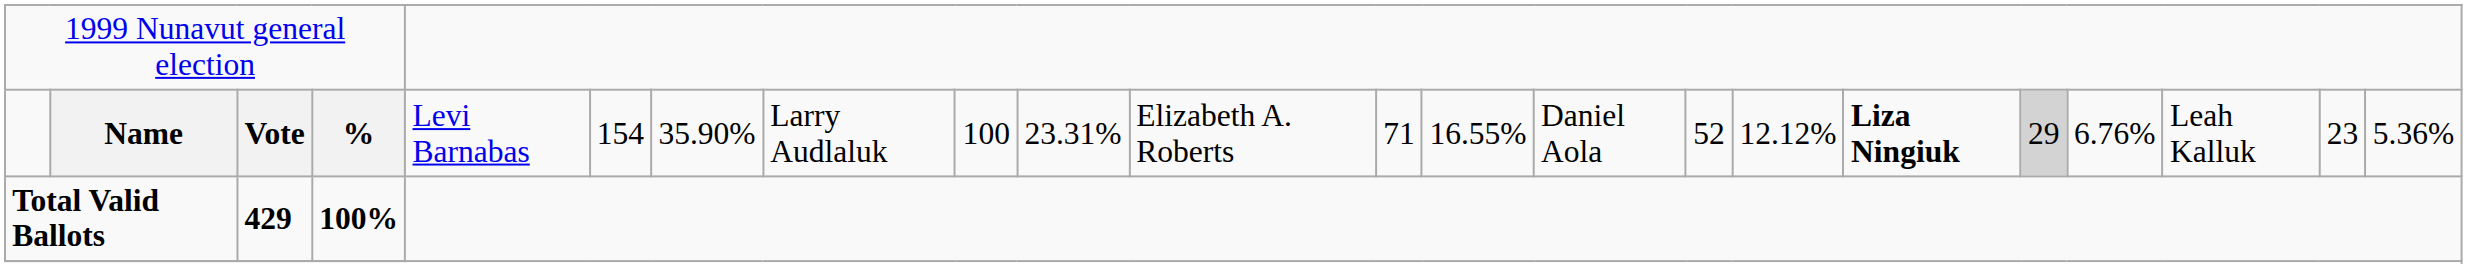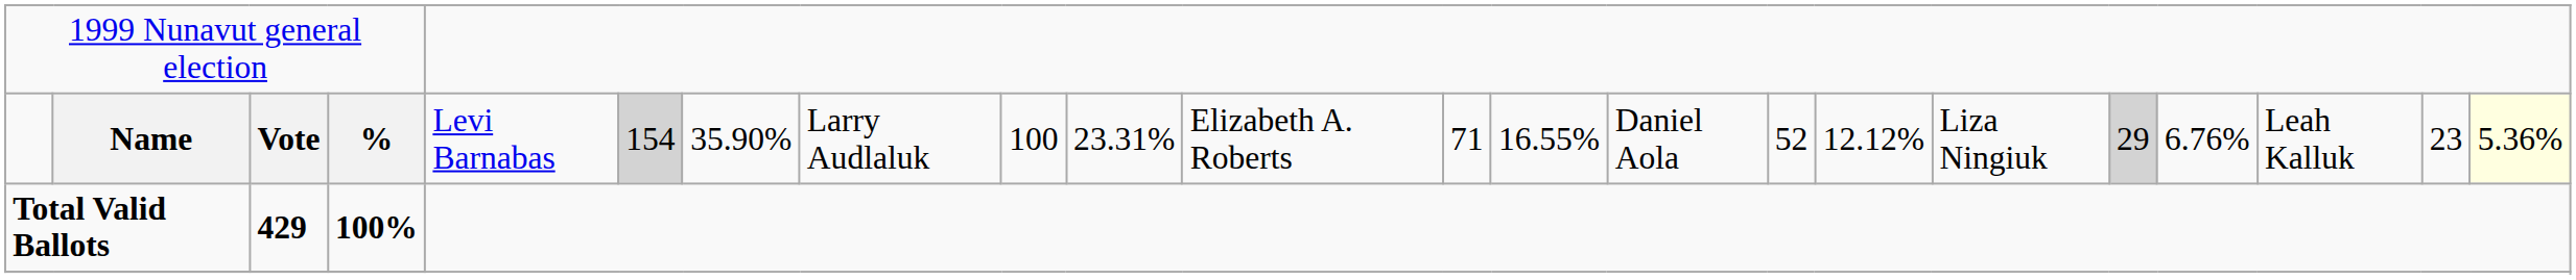row 2 | column 6: no background -> lightgrey background
row 2 | column 17: bold -> normal
row 2 | column 22: no background -> lightyellow background
